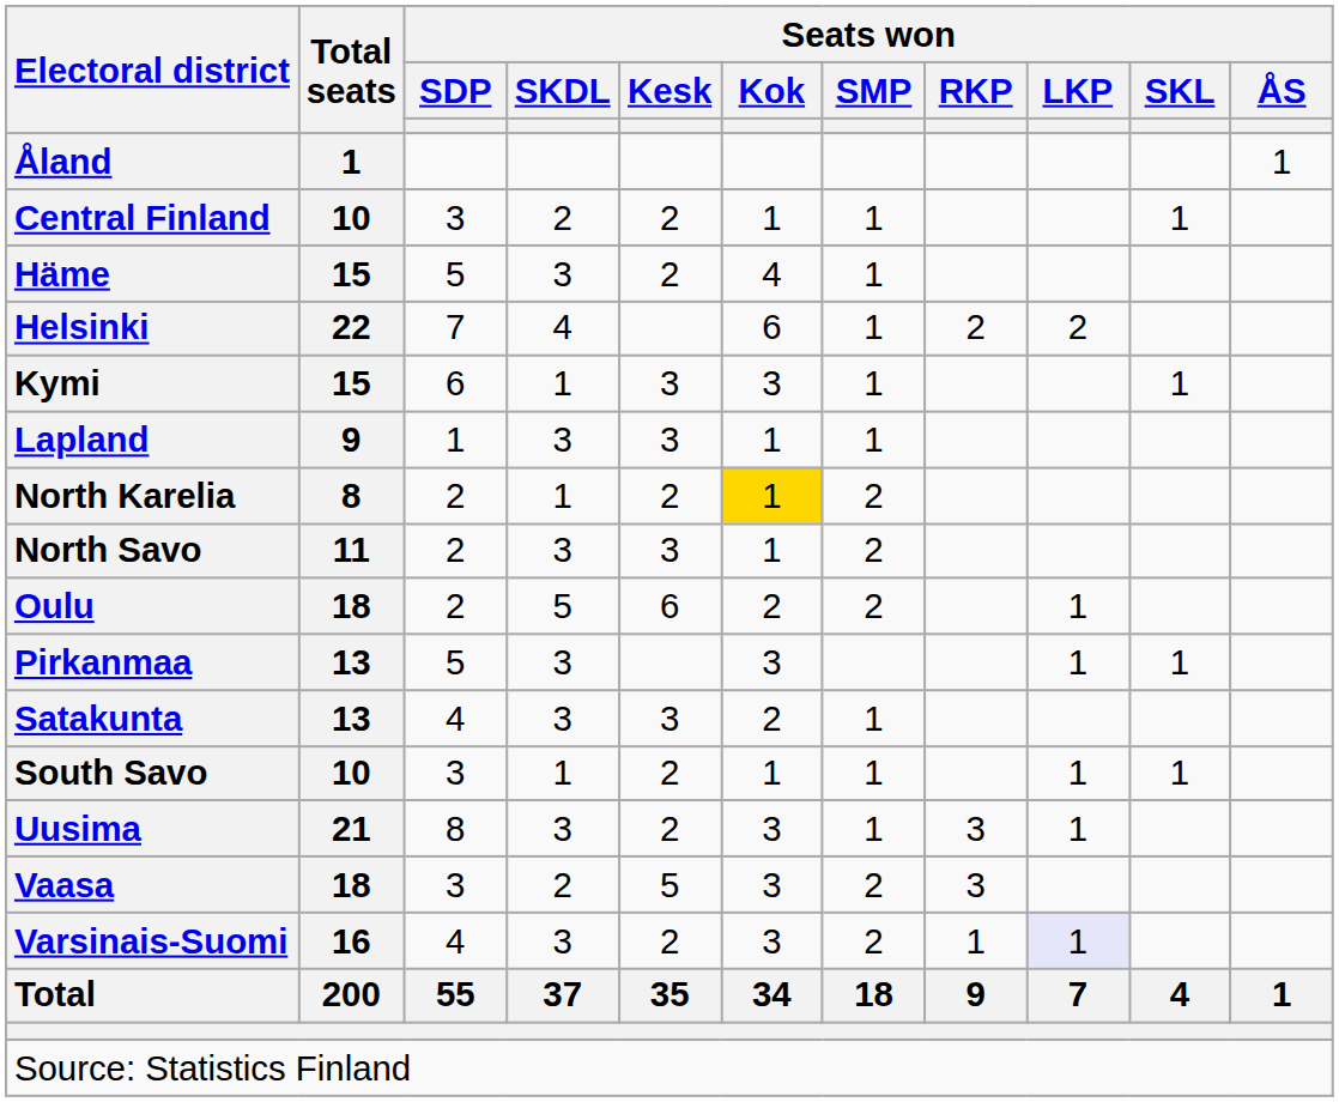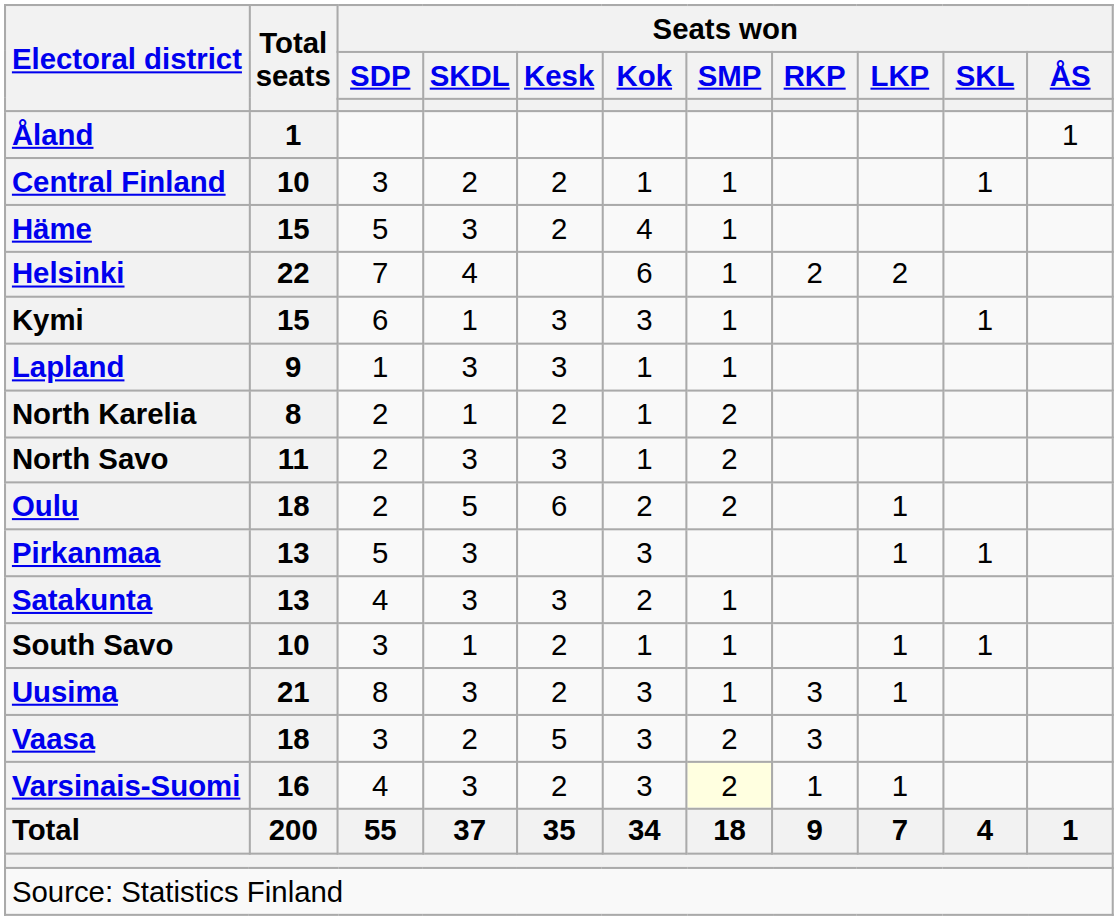North Karelia | Seats won / Kok: gold background -> no background
Varsinais-Suomi | Seats won / SMP: no background -> lightyellow background
Varsinais-Suomi | Seats won / LKP: lavender background -> no background
